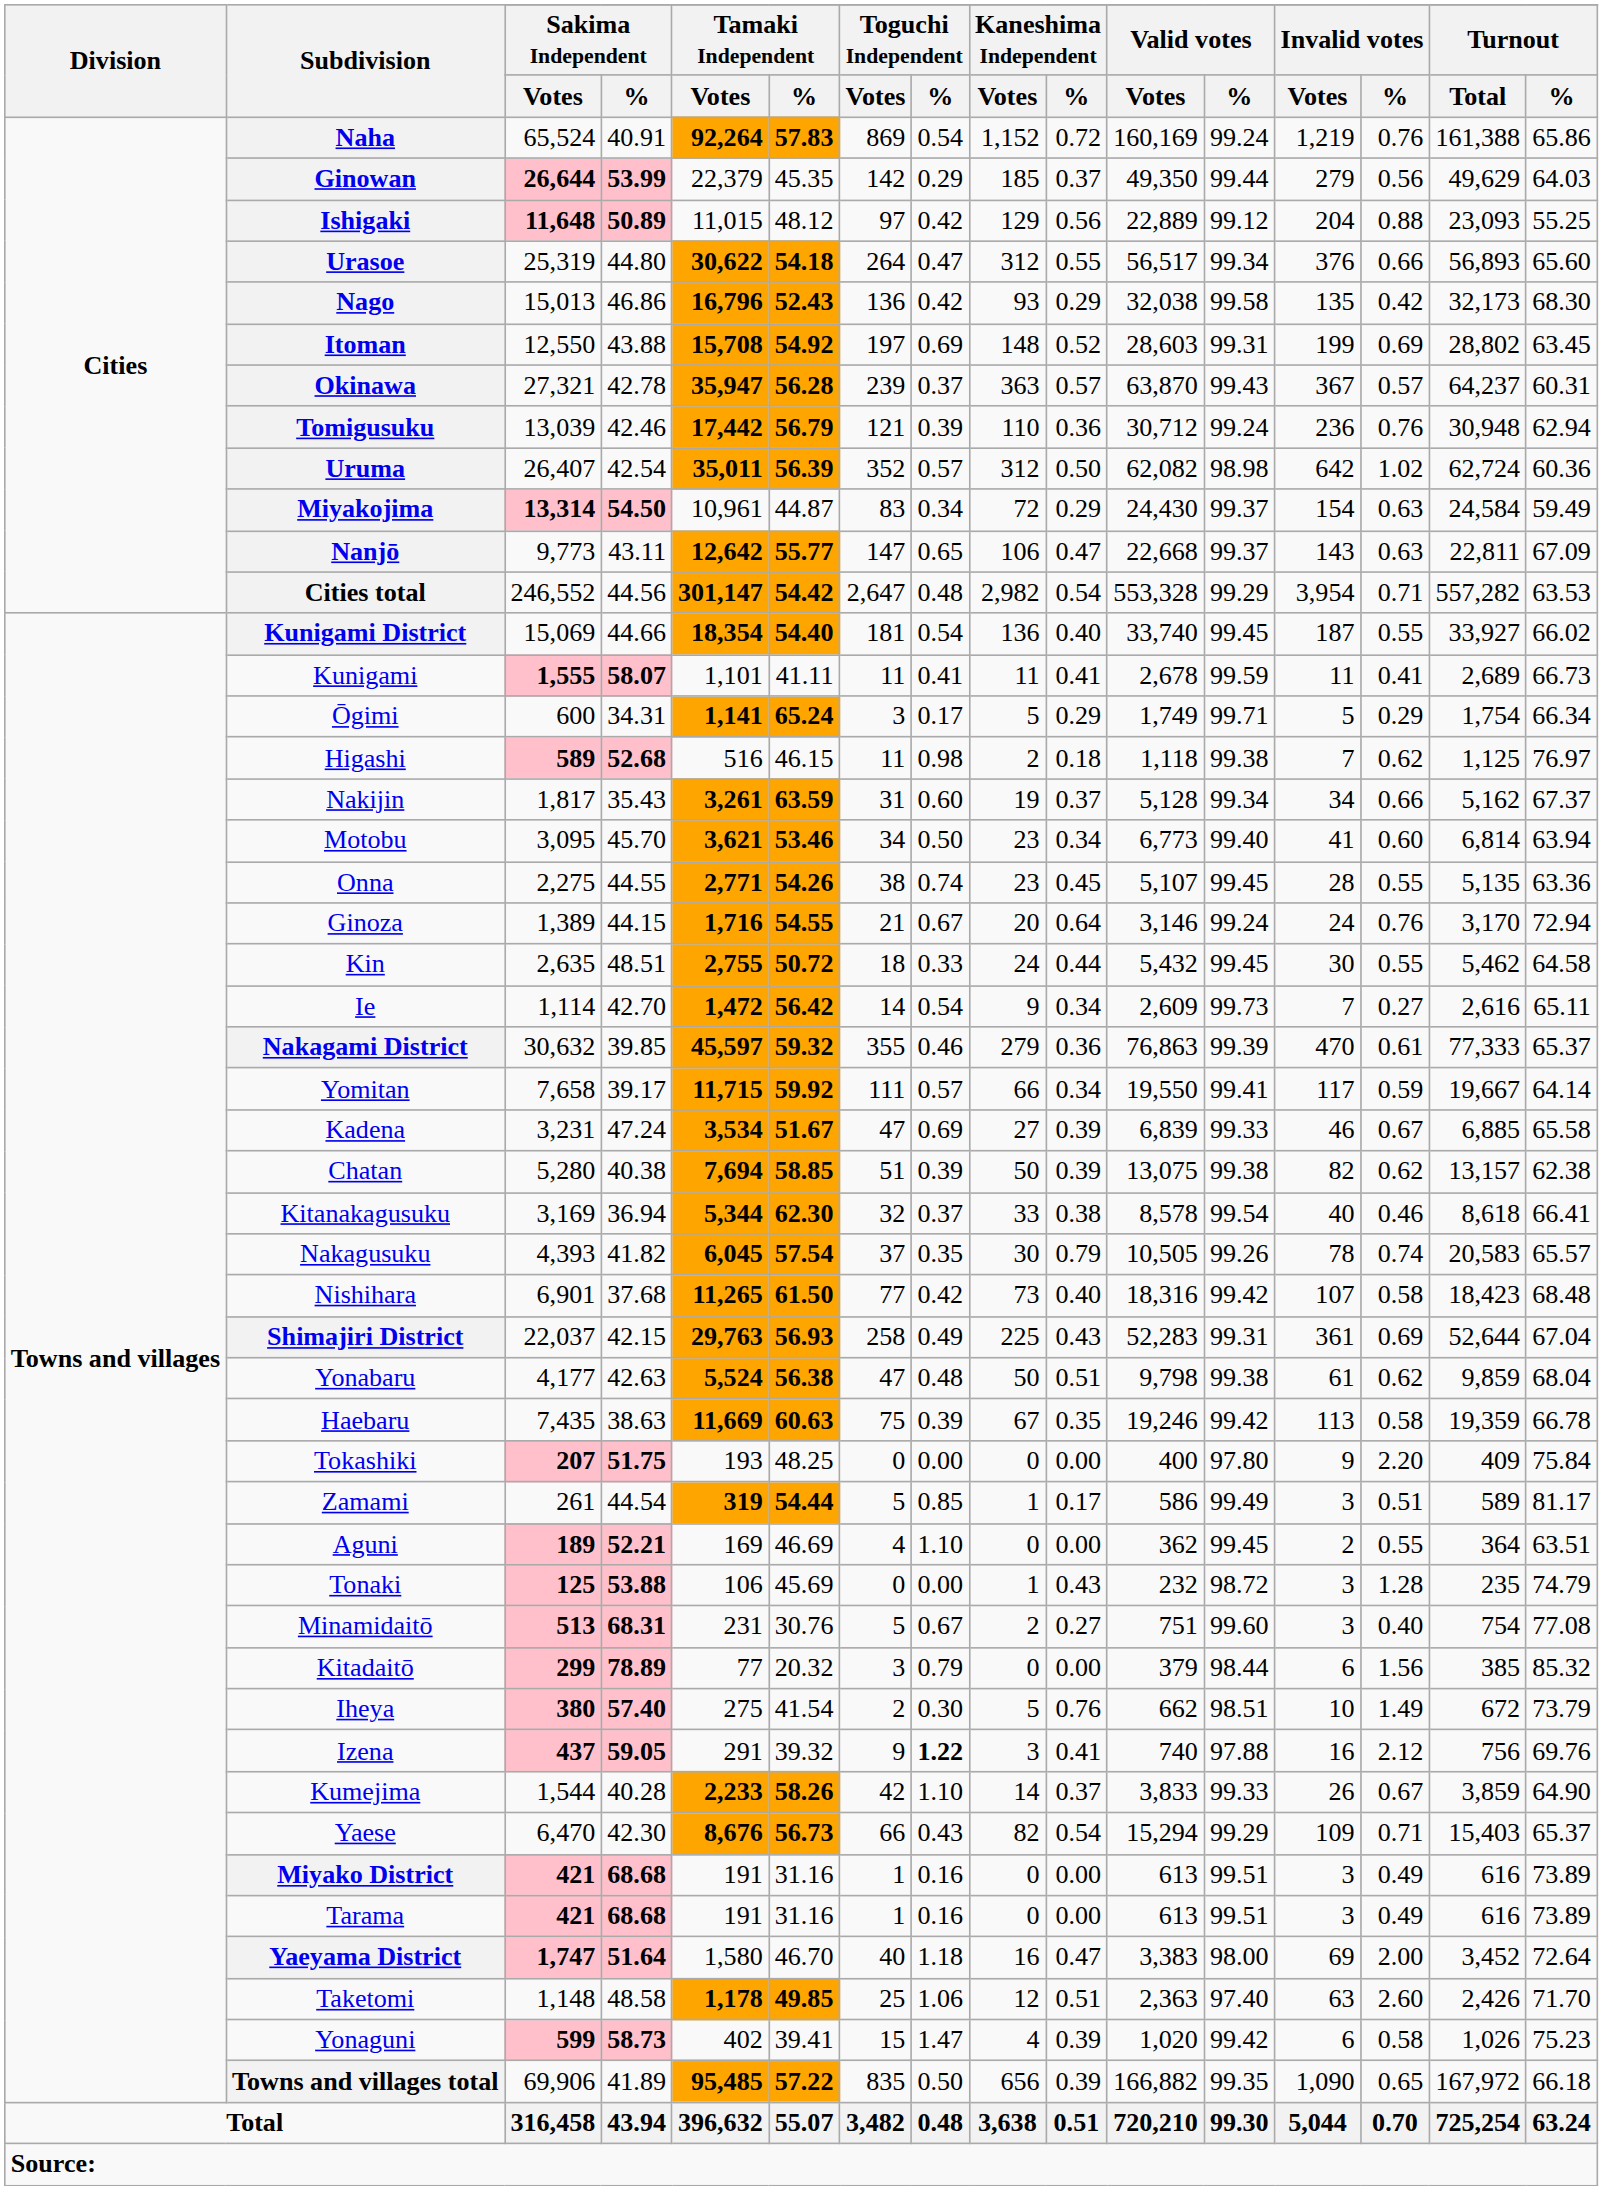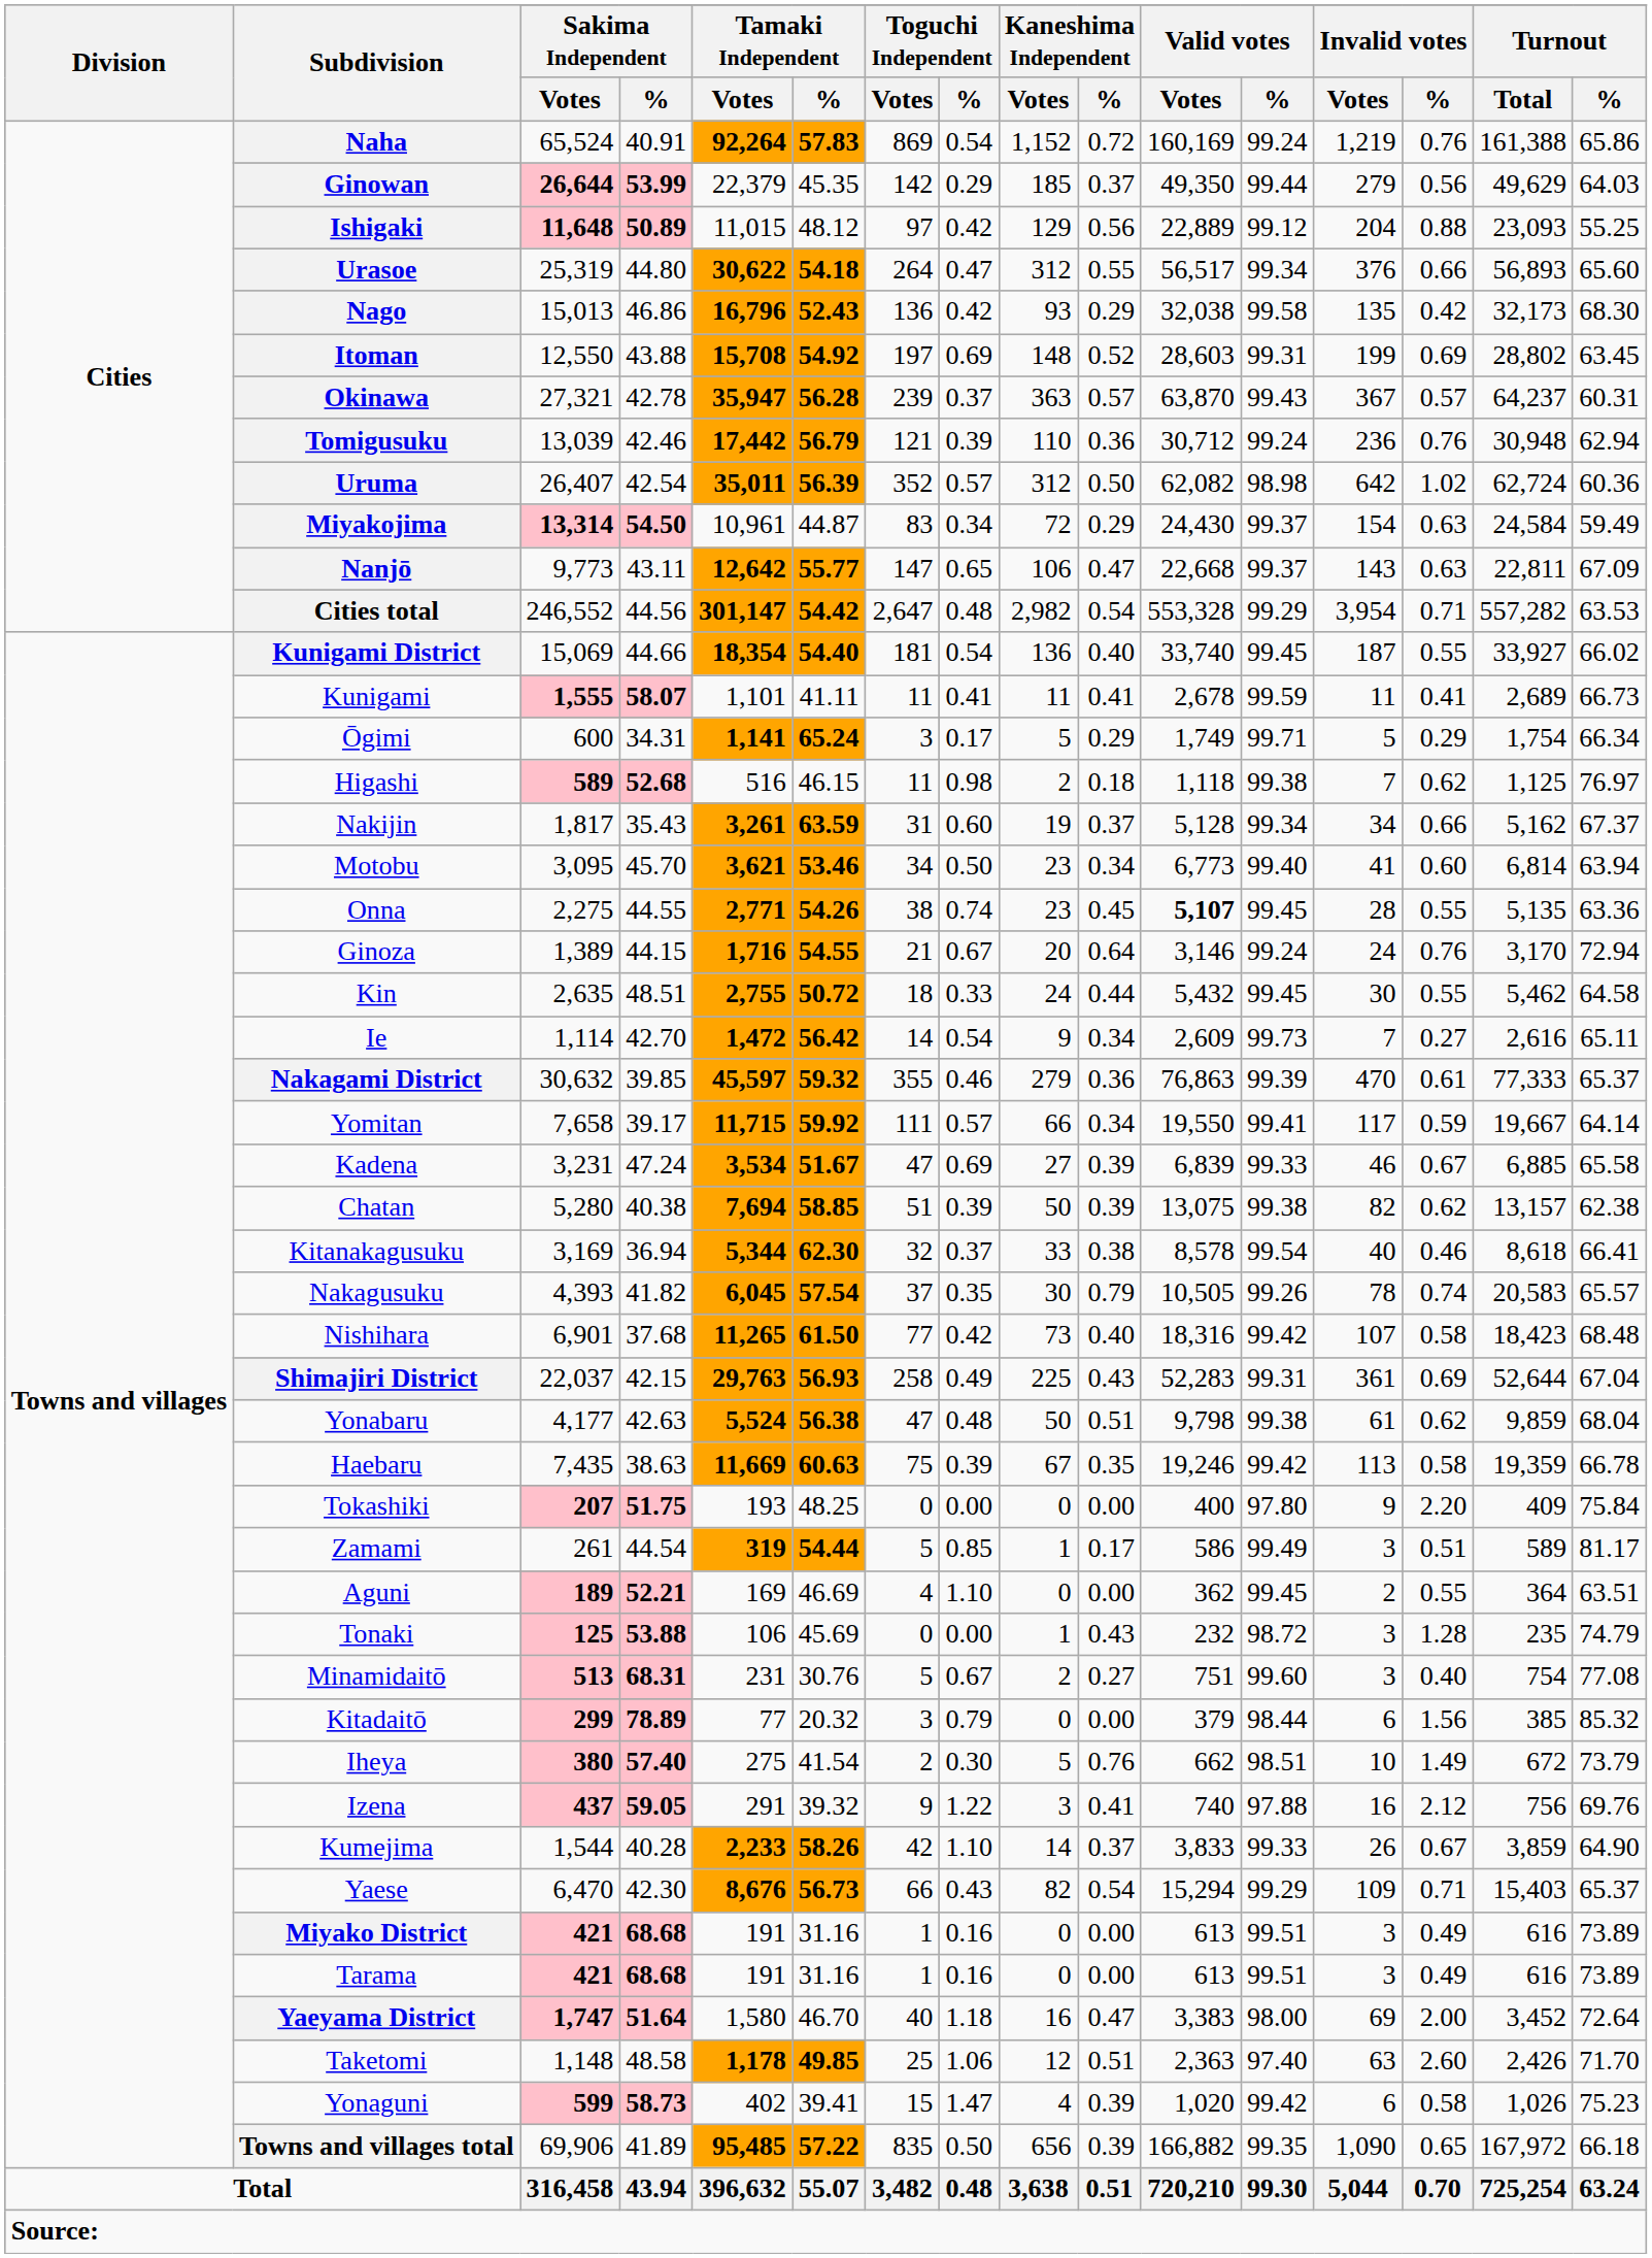Onna | Valid votes / Votes: normal -> bold
Izena | Toguchi Independent / %: bold -> normal
